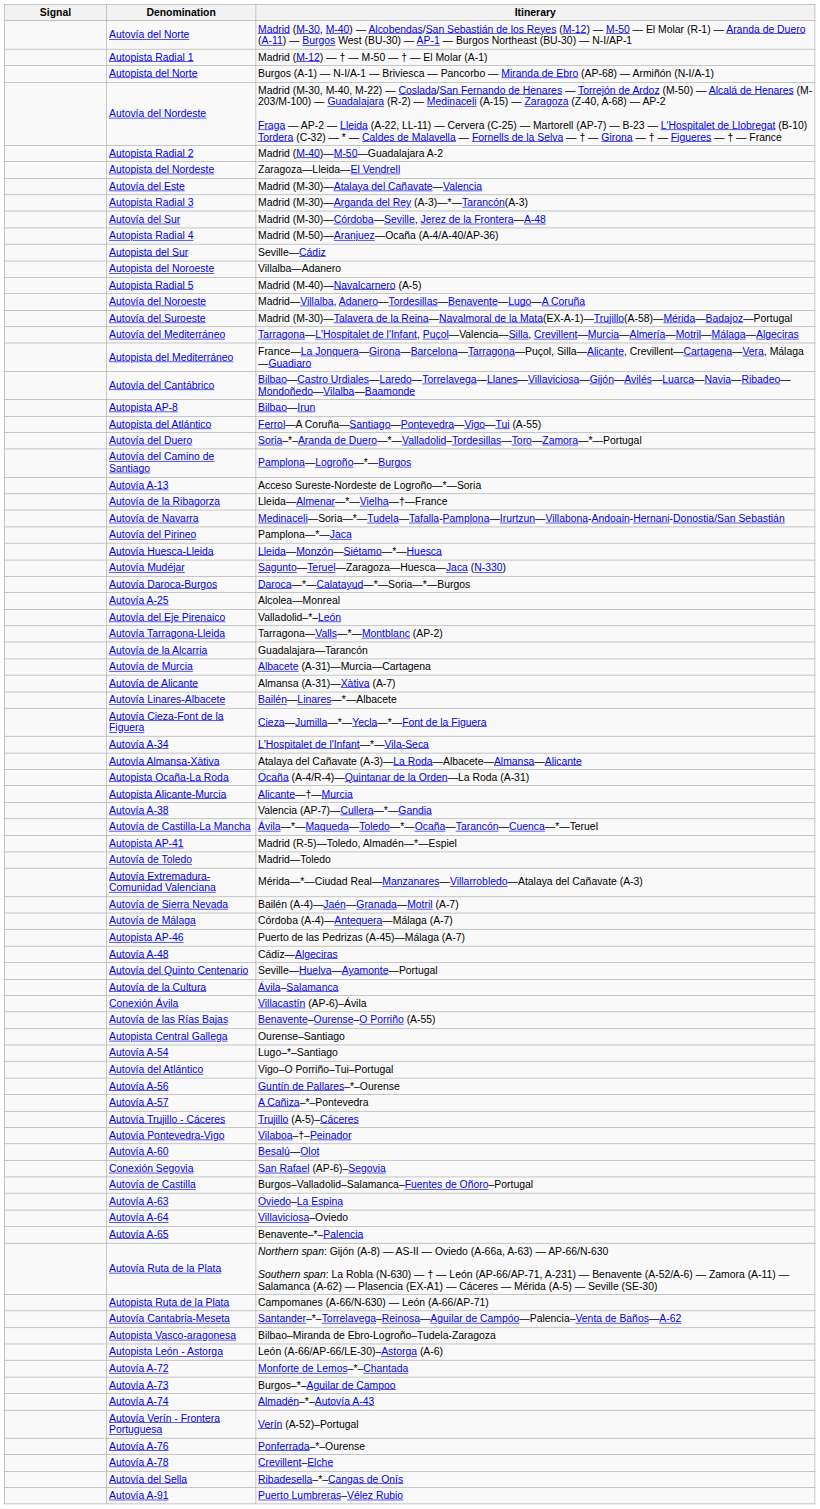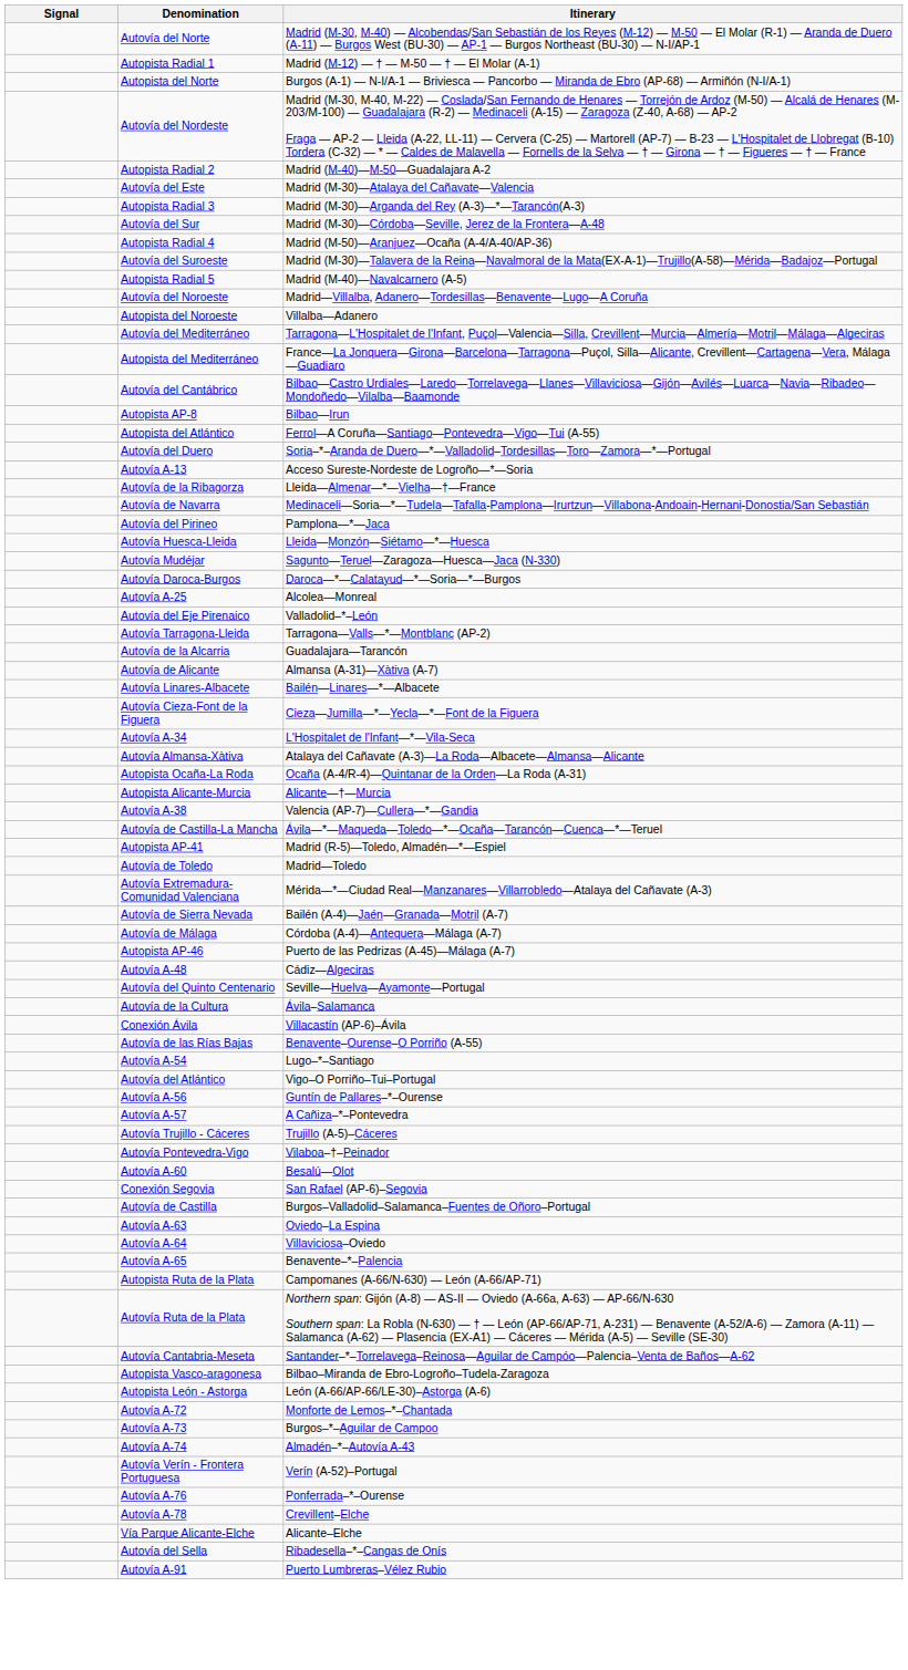- row: Autopista del Nordeste | Zaragoza—Lleida—El Vendrell
- row: Autopista del Sur | Seville—Cádiz
rows swapped: Autovía del Suroeste <-> Autopista del Noroeste
- row: Autovía del Camino de Santiago | Pamplona—Logroño—*—Burgos
- row: Autovía de Murcia | Albacete (A-31)—Murcia—Cartagena
- row: Autopista Central Gallega | Ourense–Santiago
rows swapped: Autovía Ruta de la Plata <-> Autopista Ruta de la Plata
+ row: Vía Parque Alicante-Elche | Alicante–Elche
